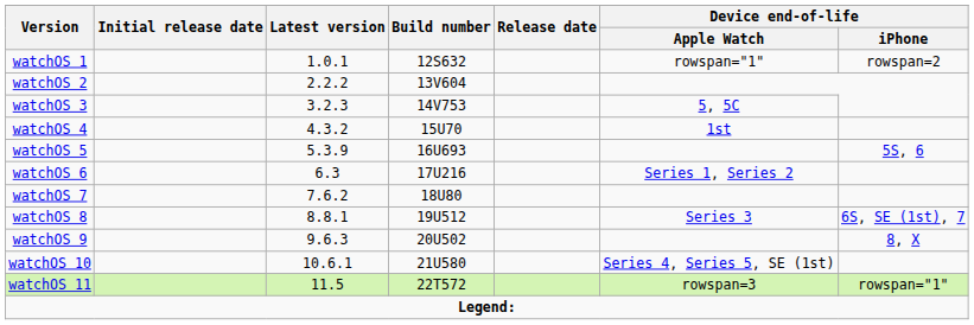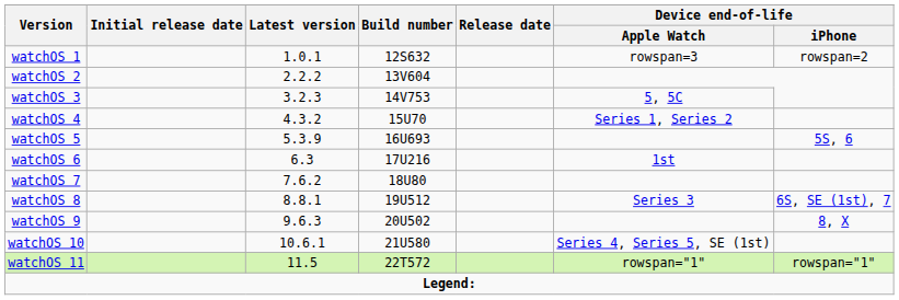watchOS 1 | Device end-of-life / Apple Watch: rowspan="1" -> rowspan=3
watchOS 4 | Device end-of-life / Apple Watch: 1st -> Series 1, Series 2
watchOS 6 | Device end-of-life / Apple Watch: Series 1, Series 2 -> 1st
watchOS 11 | Device end-of-life / Apple Watch: rowspan=3 -> rowspan="1"
